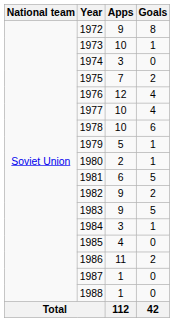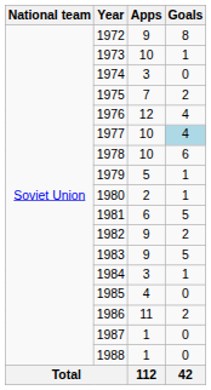1977 | Goals: no background -> lightblue background
